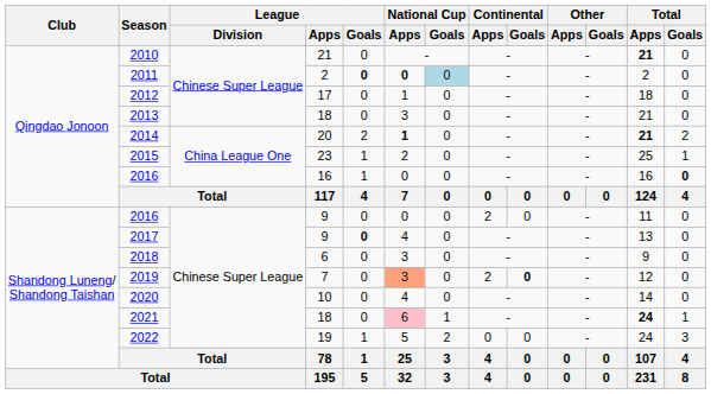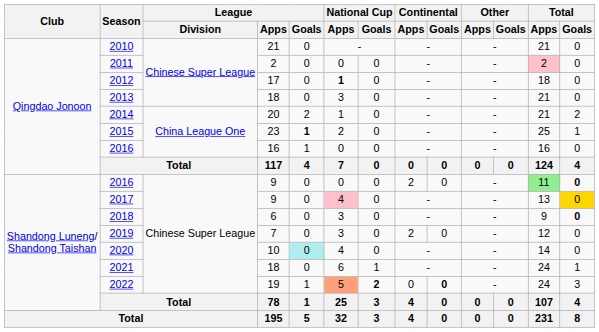2010 | Total / Apps: bold -> normal
2011 | League / Goals: bold -> normal
2011 | National Cup / Apps: bold -> normal
2011 | National Cup / Goals: lightblue background -> no background
2011 | Total / Apps: no background -> pink background
2012 | National Cup / Apps: normal -> bold
2014 | National Cup / Apps: bold -> normal
2014 | Total / Apps: bold -> normal
2015 | League / Goals: normal -> bold
2016 / 16 | Total / Goals: bold -> normal
2016 / 9 | Total / Apps: no background -> lightgreen background
2016 / 9 | Total / Goals: normal -> bold
2017 | League / Goals: bold -> normal
2017 | National Cup / Apps: no background -> pink background
2017 | Total / Goals: no background -> gold background
2018 | Total / Goals: normal -> bold
2019 | National Cup / Apps: lightsalmon background -> no background
2019 | Continental / Goals: bold -> normal
2020 | League / Goals: no background -> paleturquoise background
2021 | National Cup / Apps: pink background -> no background
2021 | Total / Apps: bold -> normal
2022 | National Cup / Apps: no background -> lightsalmon background
2022 | National Cup / Goals: normal -> bold
2022 | Continental / Goals: normal -> bold
